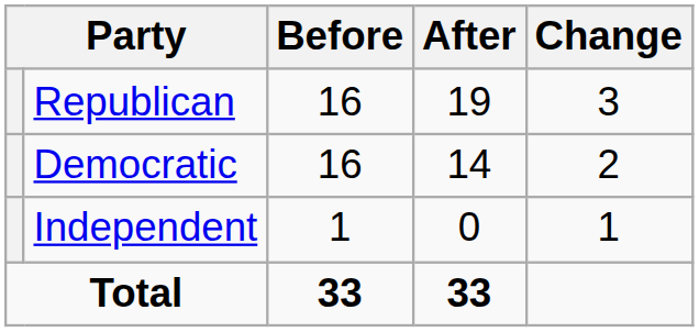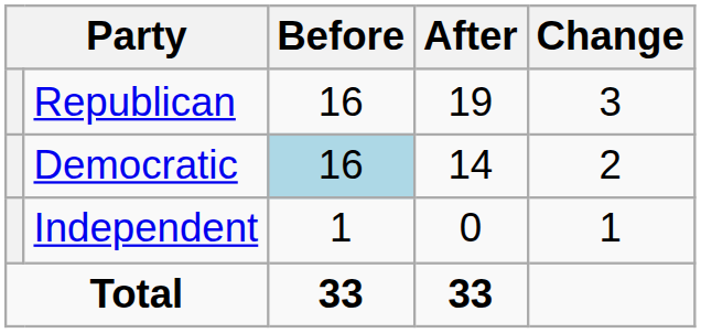Democratic | Before: no background -> lightblue background
